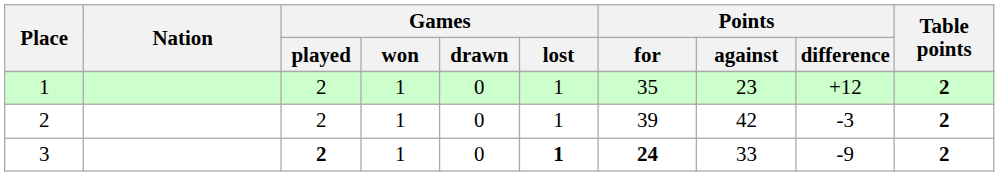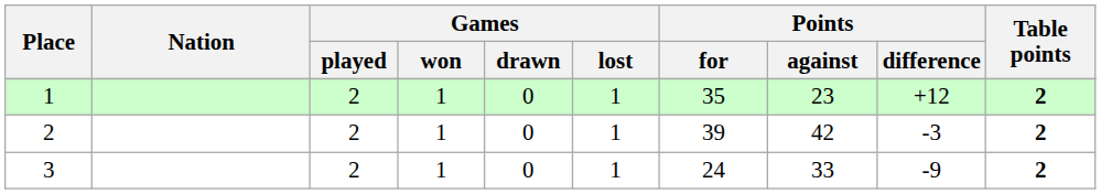3 | Games / played: bold -> normal
3 | Games / lost: bold -> normal
3 | Points / for: bold -> normal
